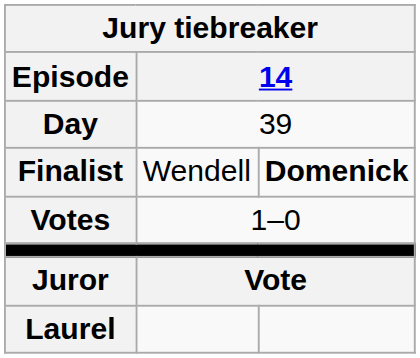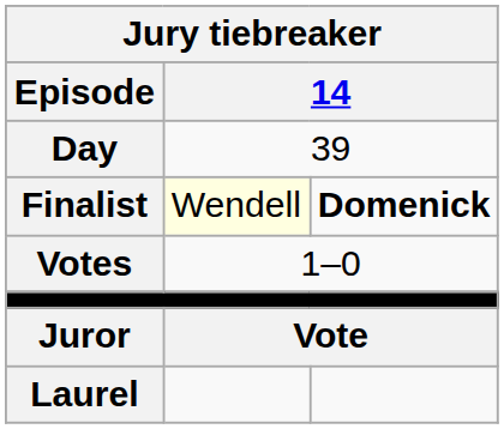Finalist | column 2: no background -> lightyellow background
